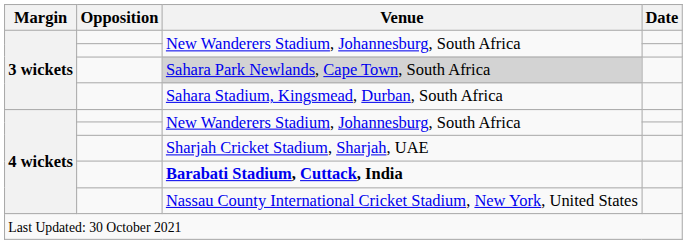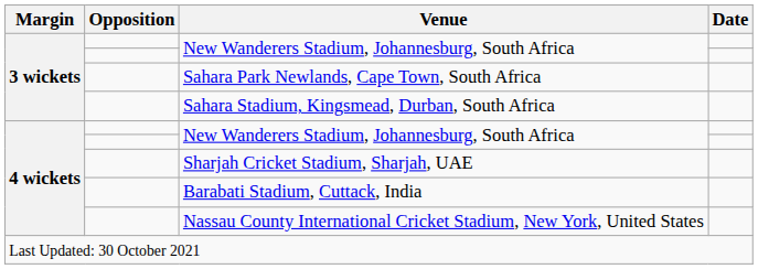Sahara Park Newlands, Cape Town, South Africa | Venue: lightgrey background -> no background
Barabati Stadium, Cuttack, India | Venue: bold -> normal
